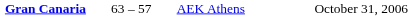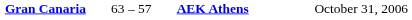Gran Canaria | column 3: normal -> bold
